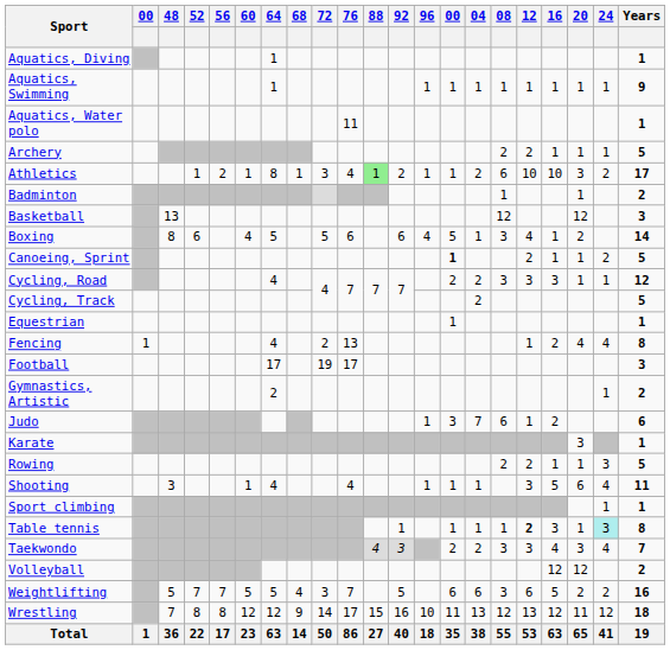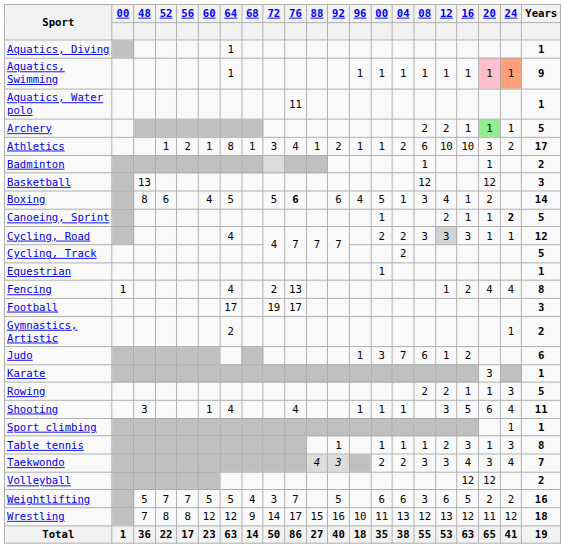Aquatics, Swimming | 20: no background -> pink background
Aquatics, Swimming | 24: no background -> lightsalmon background
Archery | 20: no background -> lightgreen background
Athletics | 88: lightgreen background -> no background
Boxing | 76: normal -> bold
Canoeing, Sprint | column 14: bold -> normal
Canoeing, Sprint | 24: normal -> bold
Cycling, Road | 12: no background -> lightgrey background
Table tennis | 12: bold -> normal
Table tennis | 24: paleturquoise background -> no background
